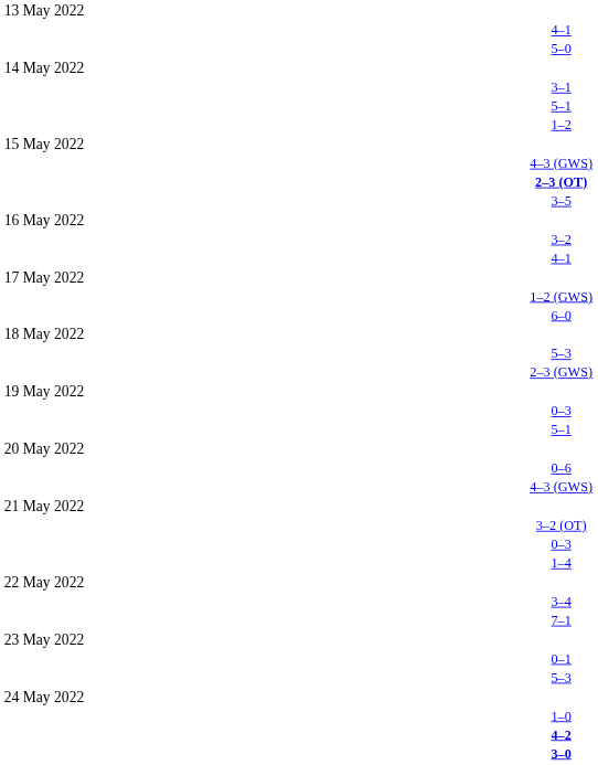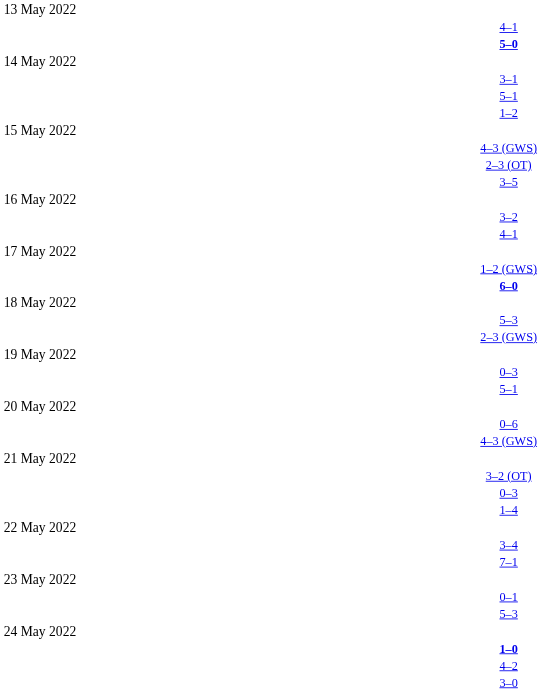5–0 | column 2: normal -> bold
2–3 (OT) | column 2: bold -> normal
6–0 | column 2: normal -> bold
1–0 | column 2: normal -> bold
4–2 | column 2: bold -> normal
3–0 | column 2: bold -> normal
